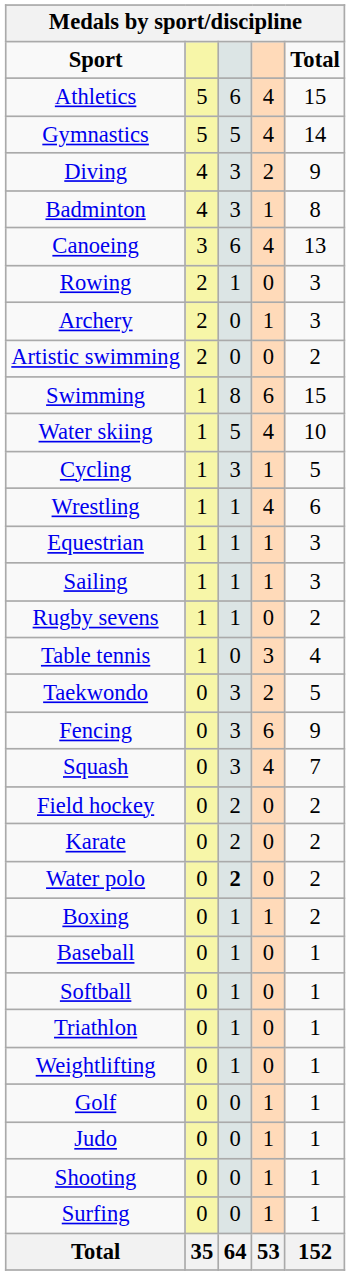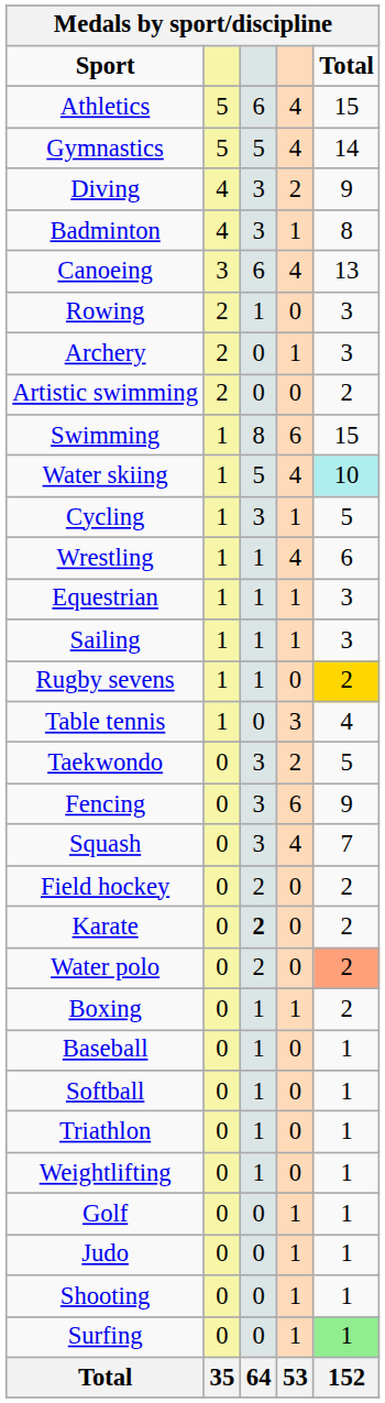Water skiing | Total: no background -> paleturquoise background
Rugby sevens | Total: no background -> gold background
Karate | column 3: normal -> bold
Water polo | column 3: bold -> normal
Water polo | Total: no background -> lightsalmon background
Surfing | Total: no background -> lightgreen background
